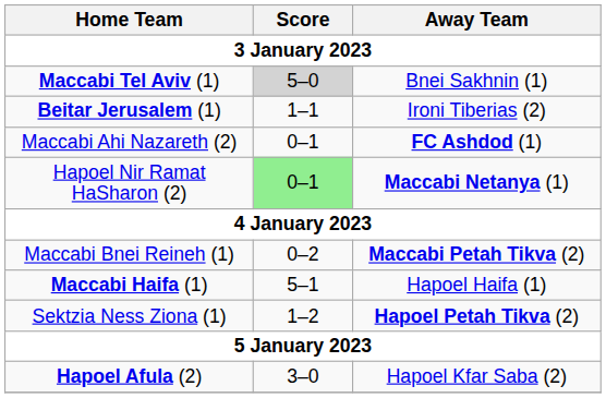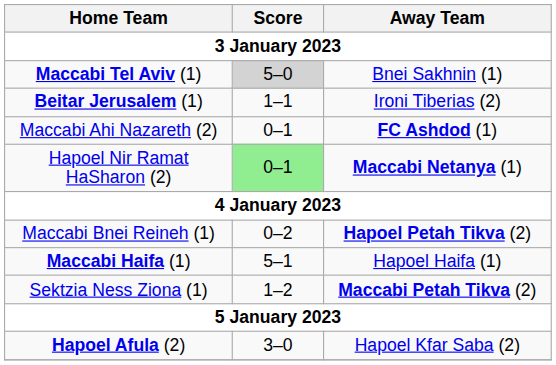Maccabi Bnei Reineh (1) | Away Team: Maccabi Petah Tikva (2) -> Hapoel Petah Tikva (2)
Sektzia Ness Ziona (1) | Away Team: Hapoel Petah Tikva (2) -> Maccabi Petah Tikva (2)
